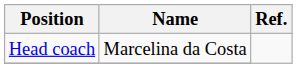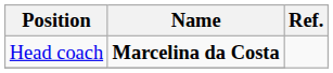Head coach | Name: normal -> bold
